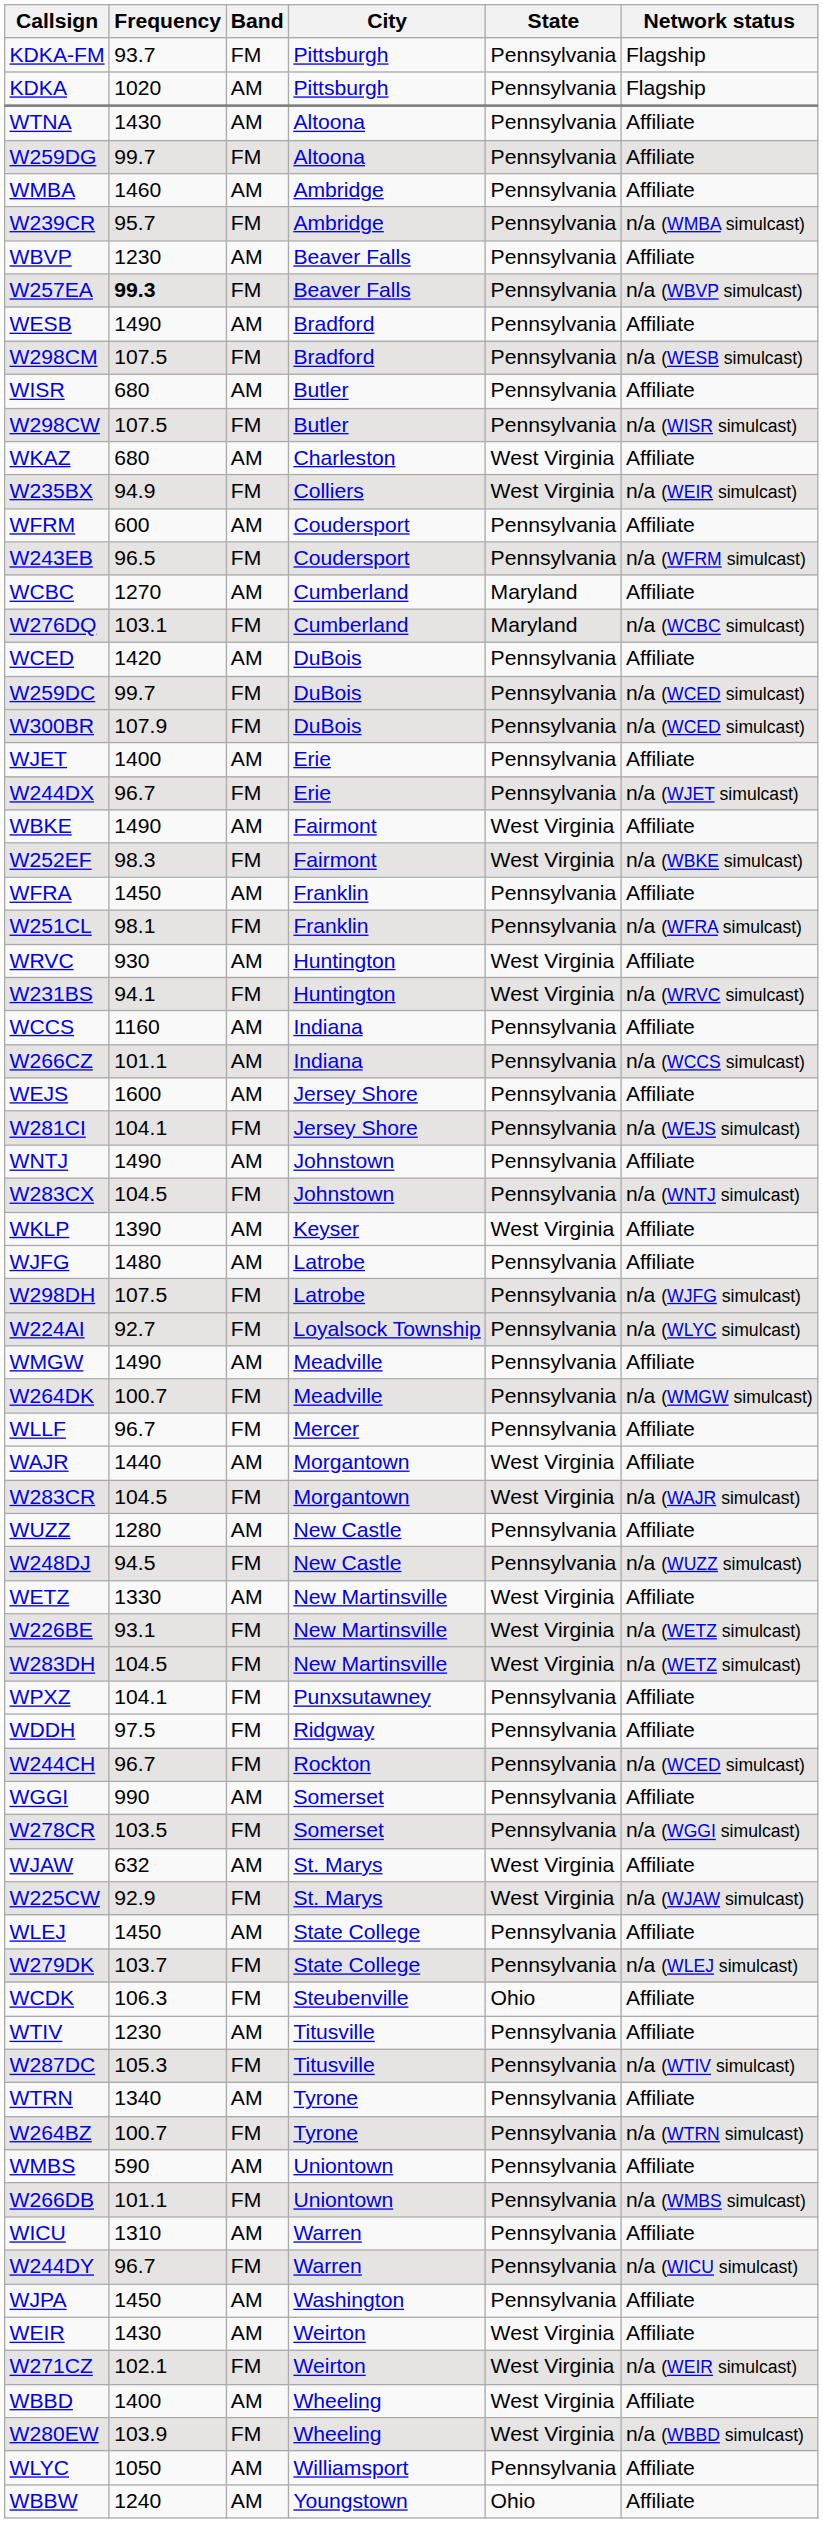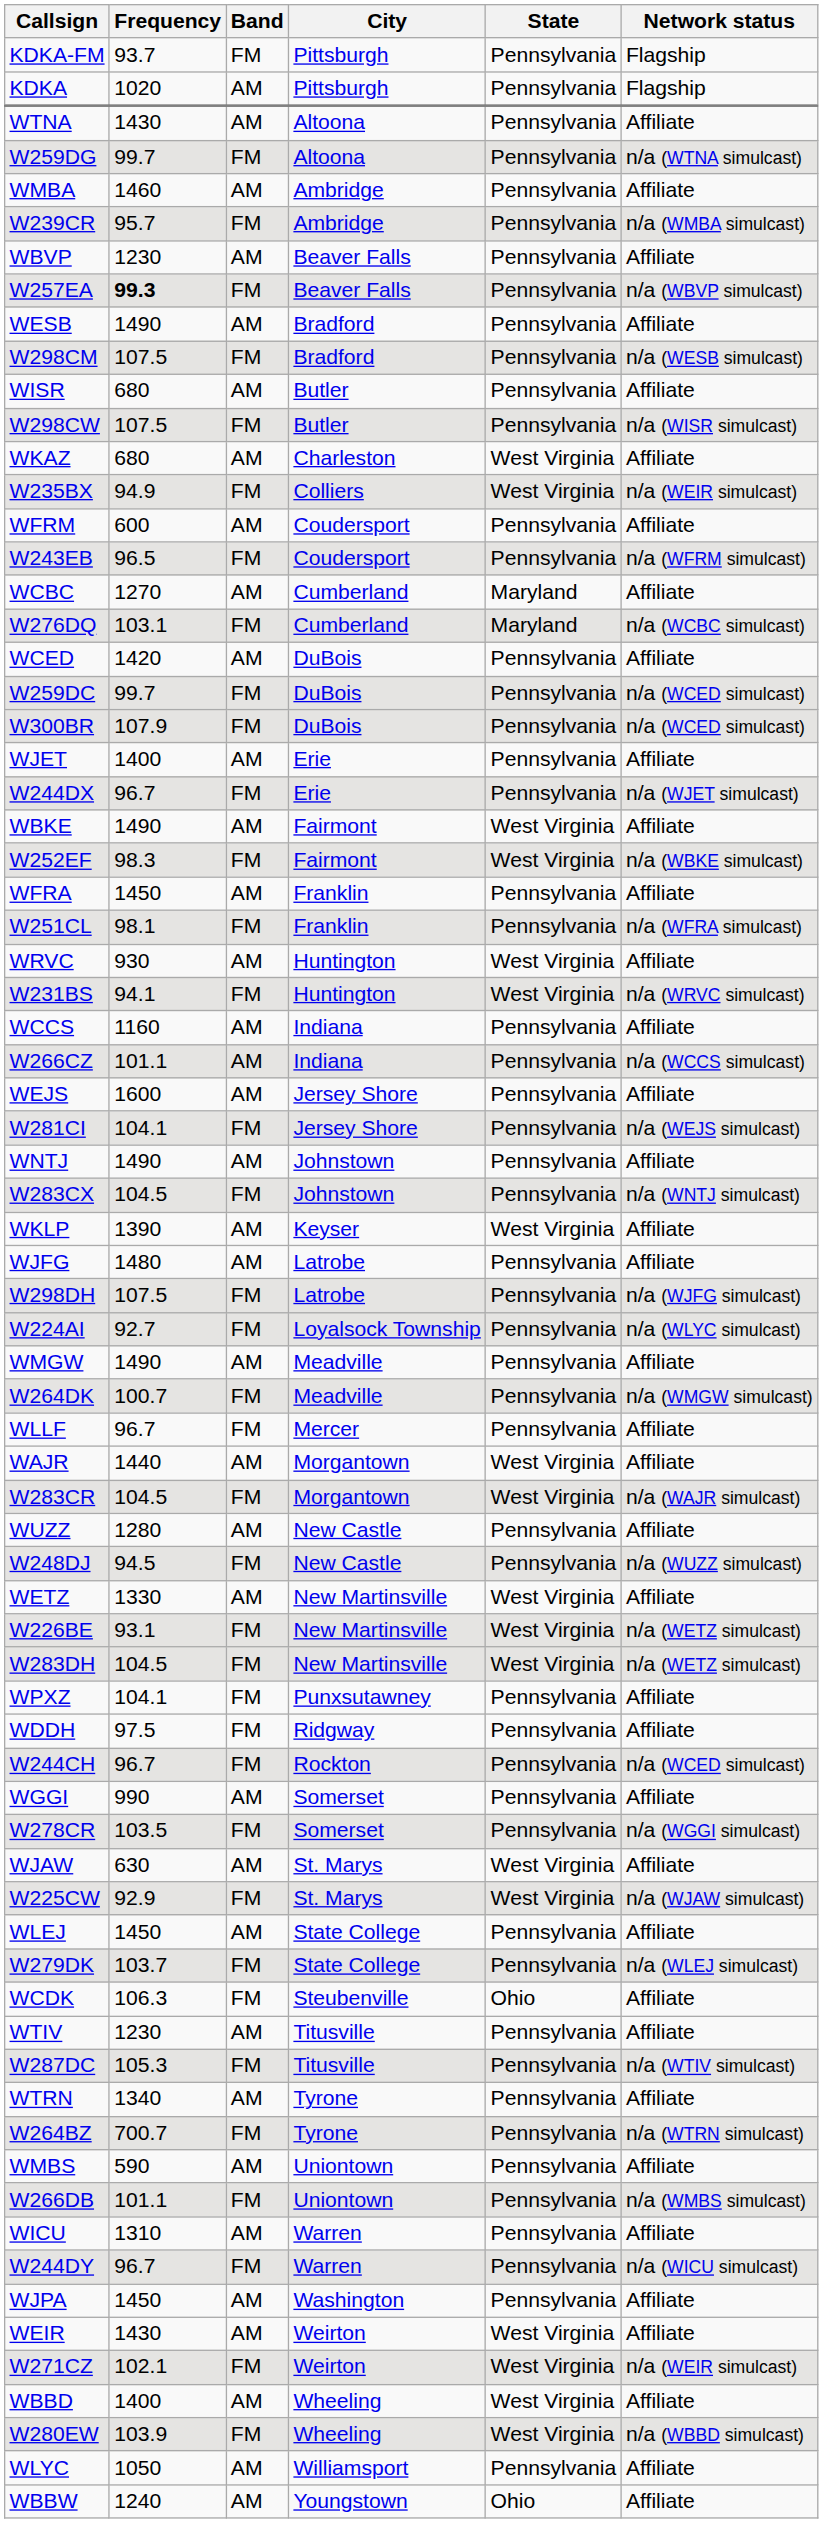W259DG | Network status: Affiliate -> n/a (WTNA simulcast)
WJAW | Frequency: 632 -> 630
W264BZ | Frequency: 100.7 -> 700.7
